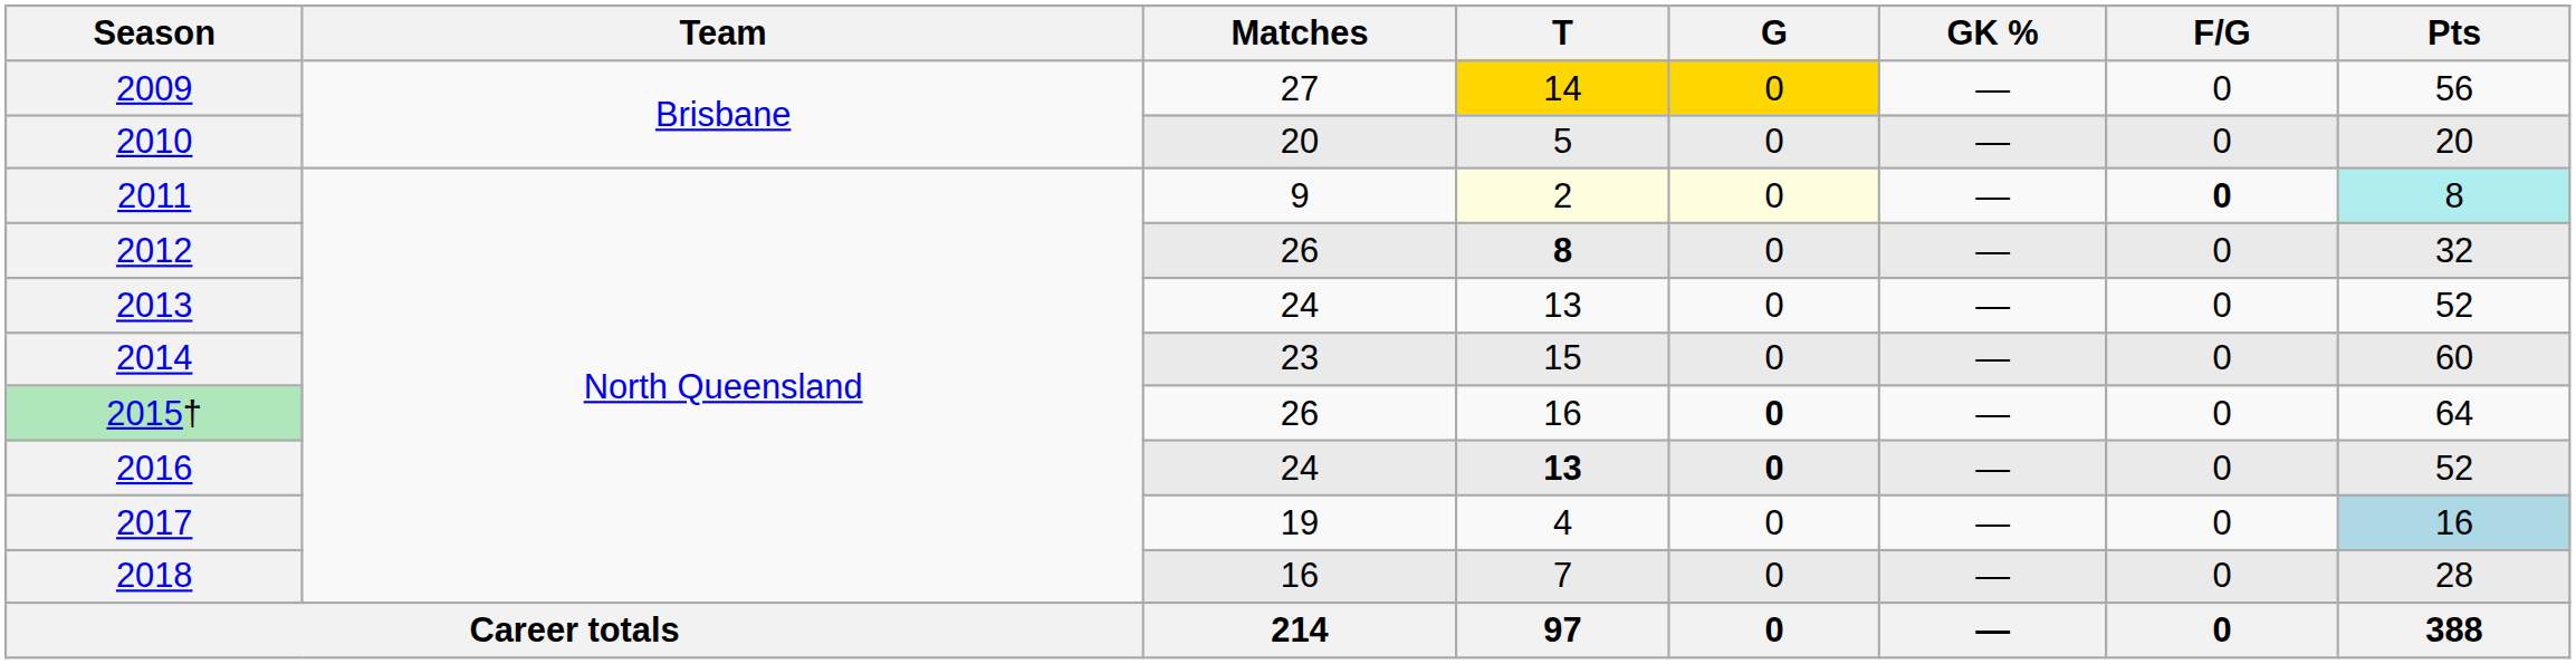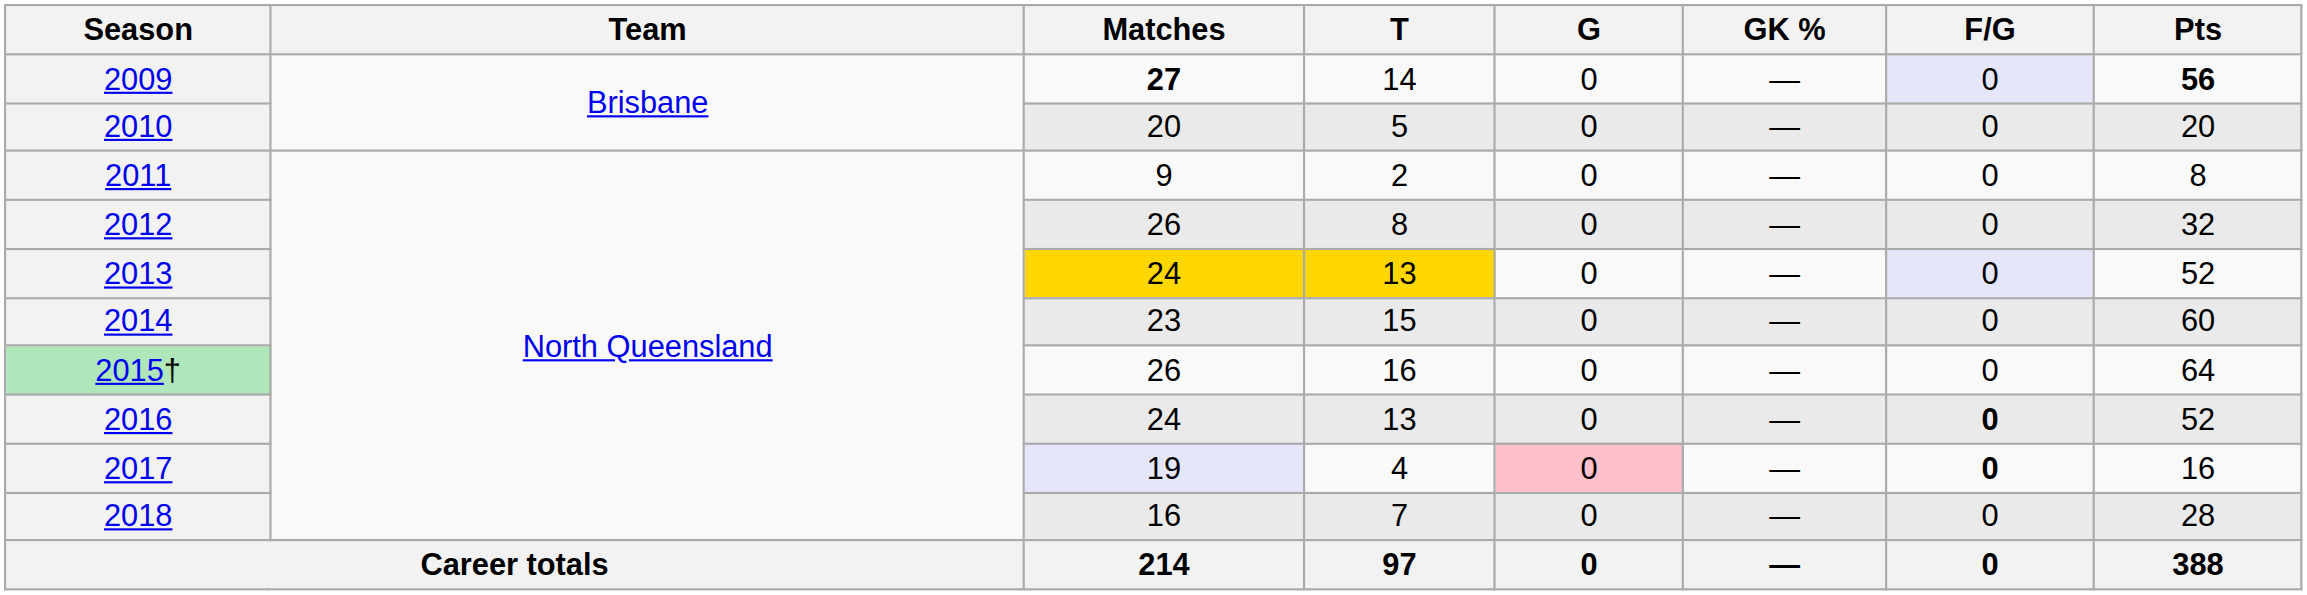2009 | Matches: normal -> bold
2009 | T: gold background -> no background
2009 | G: gold background -> no background
2009 | F/G: no background -> lavender background
2009 | Pts: normal -> bold
2011 | T: lightyellow background -> no background
2011 | G: lightyellow background -> no background
2011 | F/G: bold -> normal
2011 | Pts: paleturquoise background -> no background
2012 | T: bold -> normal
2013 | Matches: no background -> gold background
2013 | T: no background -> gold background
2013 | F/G: no background -> lavender background
2015† | G: bold -> normal
2016 | T: bold -> normal
2016 | G: bold -> normal
2016 | F/G: normal -> bold
2017 | Matches: no background -> lavender background
2017 | G: no background -> pink background
2017 | F/G: normal -> bold
2017 | Pts: lightblue background -> no background
